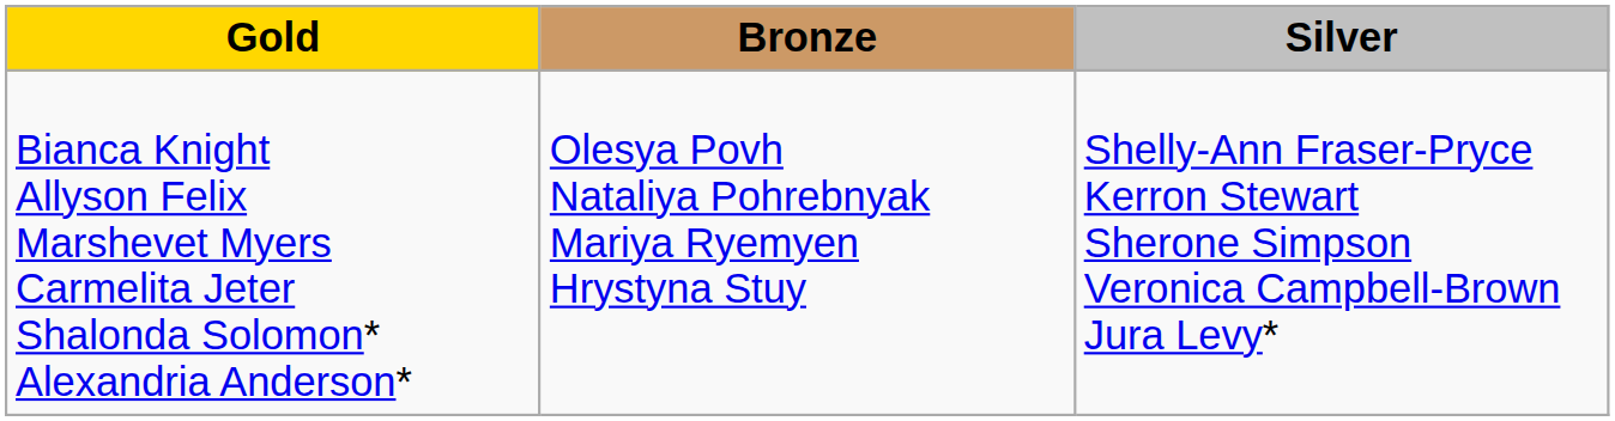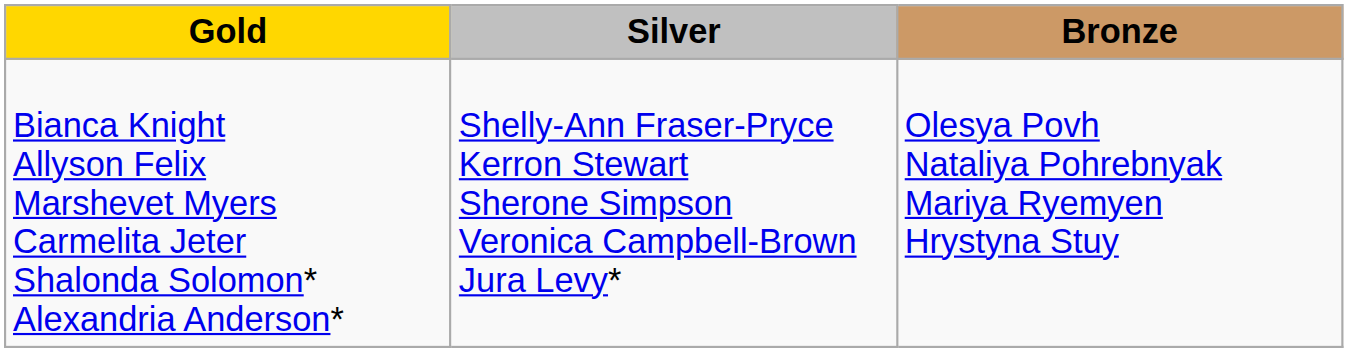columns swapped: Silver <-> Bronze
